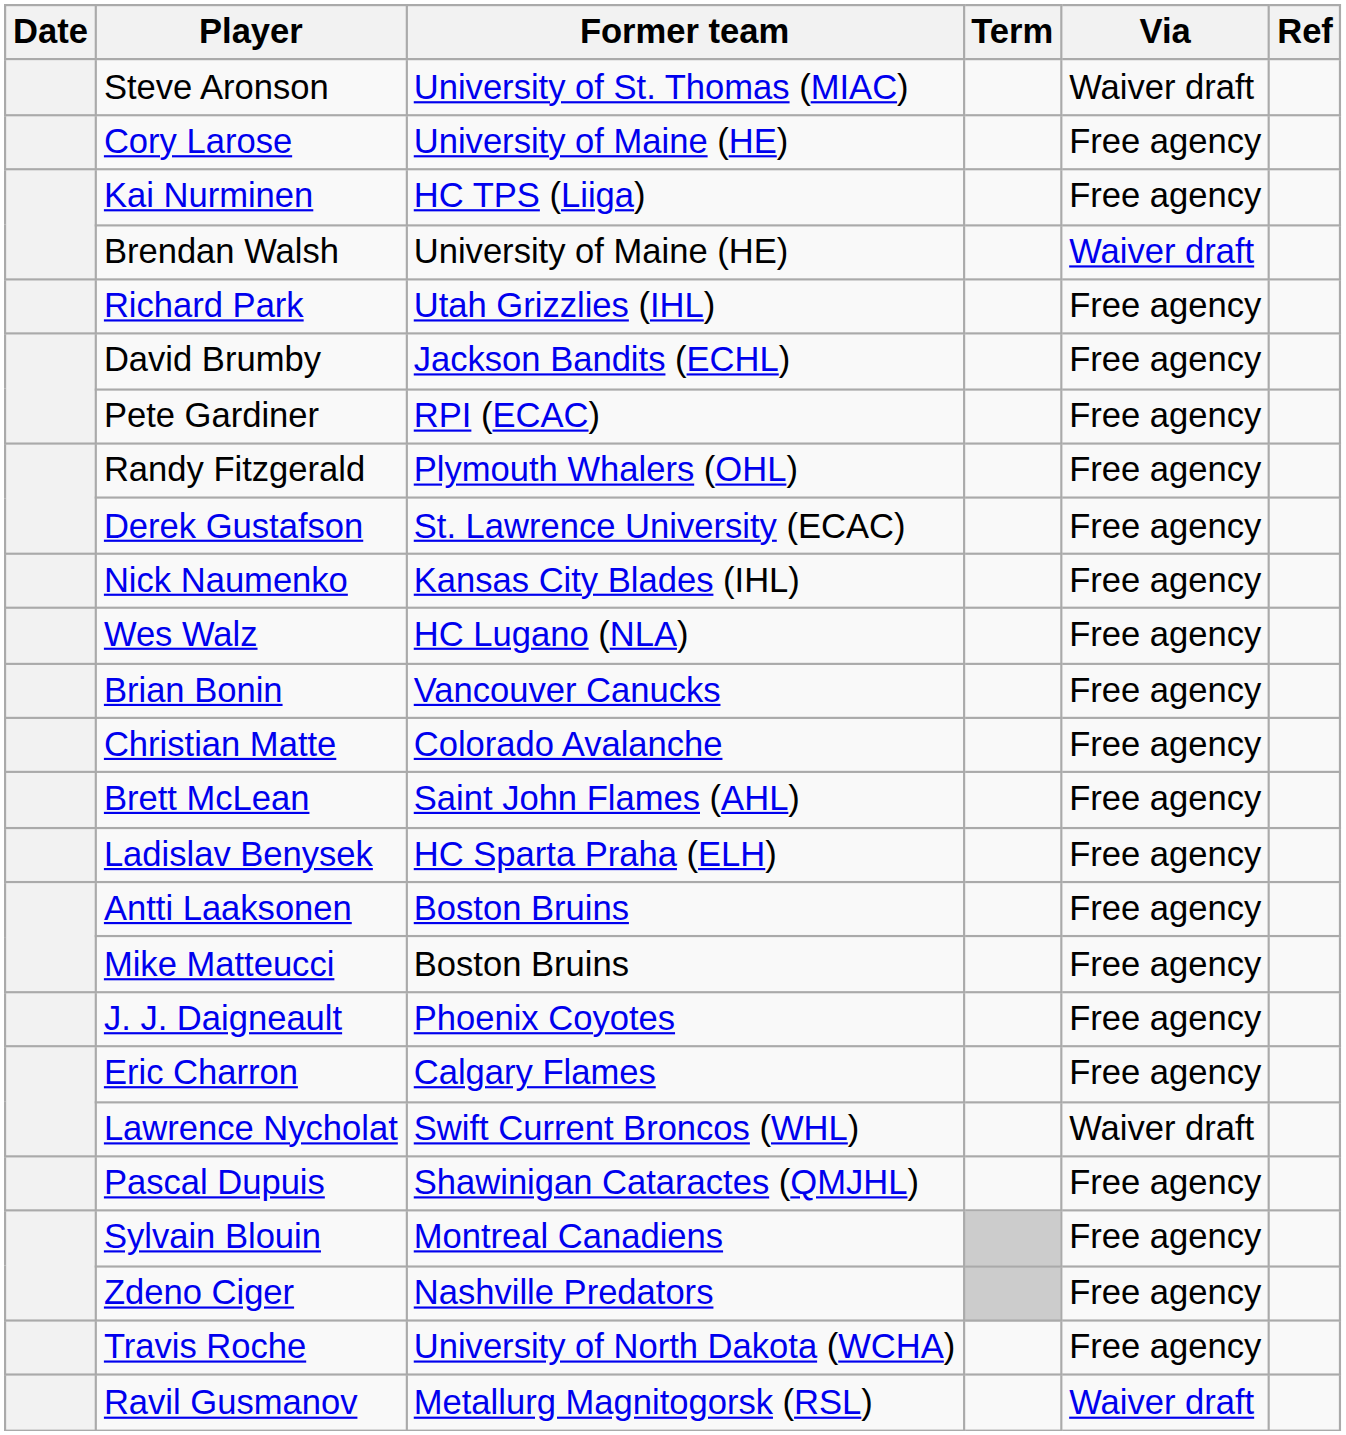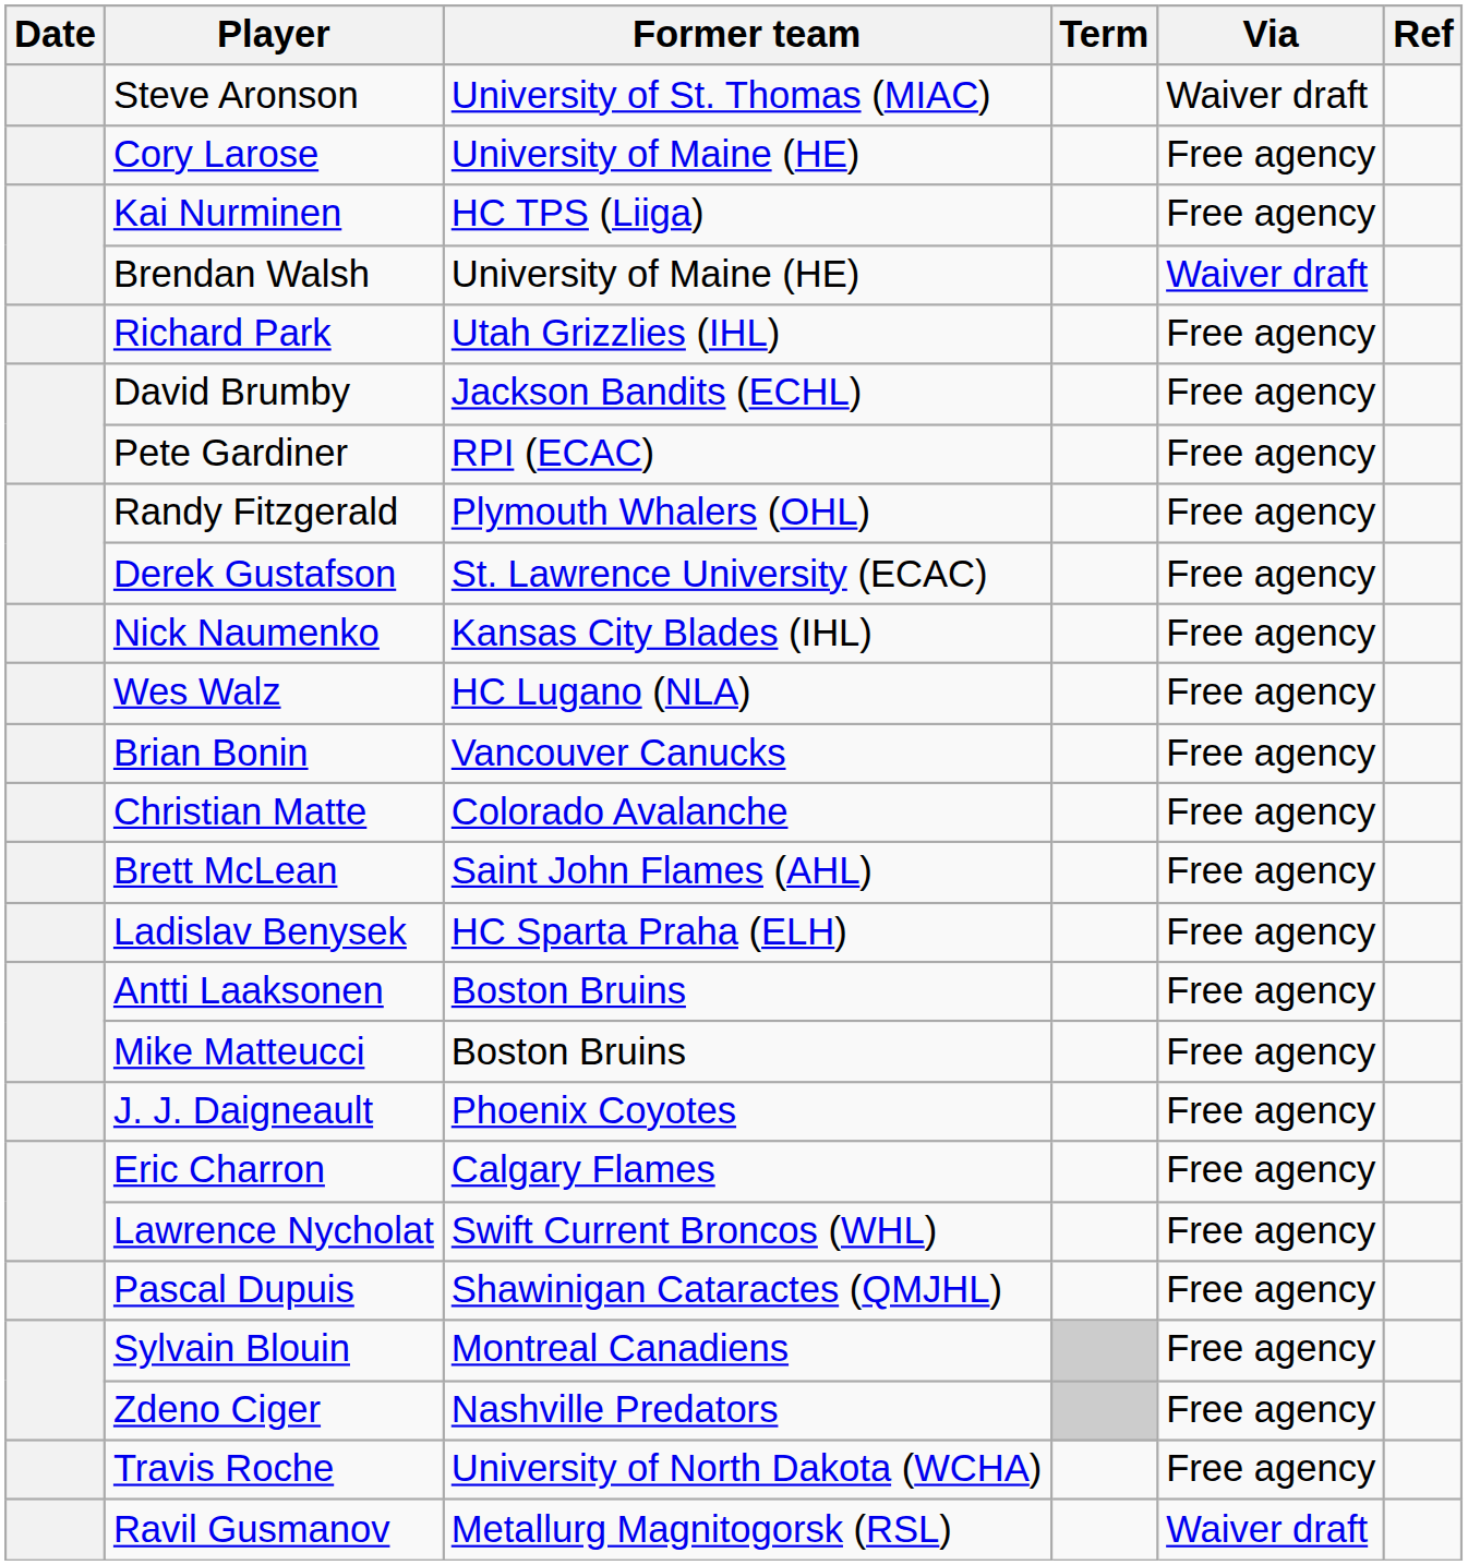Lawrence Nycholat | Via: Waiver draft -> Free agency
